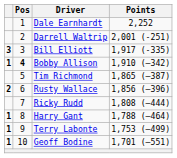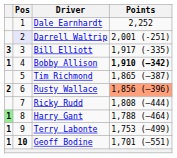Darrell Waltrip | Pos: no background -> lavender background
Bobby Allison | Pos: bold -> normal
Bobby Allison | Points: normal -> bold
Rusty Wallace | Points: no background -> lightsalmon background
Harry Gant | column 1: no background -> lightgreen background
Geoff Bodine | Pos: normal -> bold
